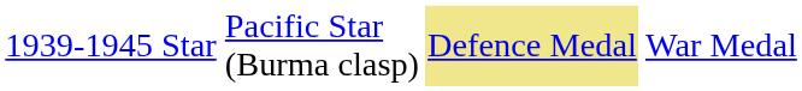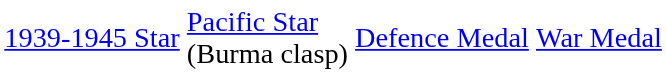1939-1945 Star | column 3: khaki background -> no background
